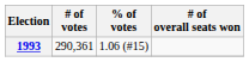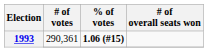1993 / 290,361 | % of votes: normal -> bold
